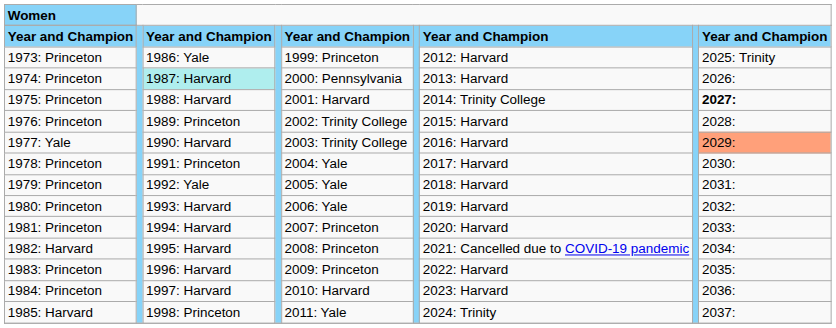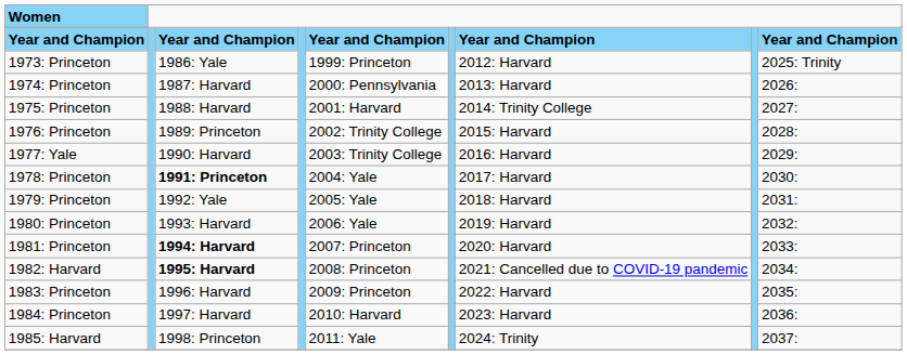1974: Princeton | column 3: paleturquoise background -> no background
1975: Princeton | column 9: bold -> normal
1977: Yale | column 9: lightsalmon background -> no background
1978: Princeton | column 3: normal -> bold
1981: Princeton | column 3: normal -> bold
1982: Harvard | column 3: normal -> bold
